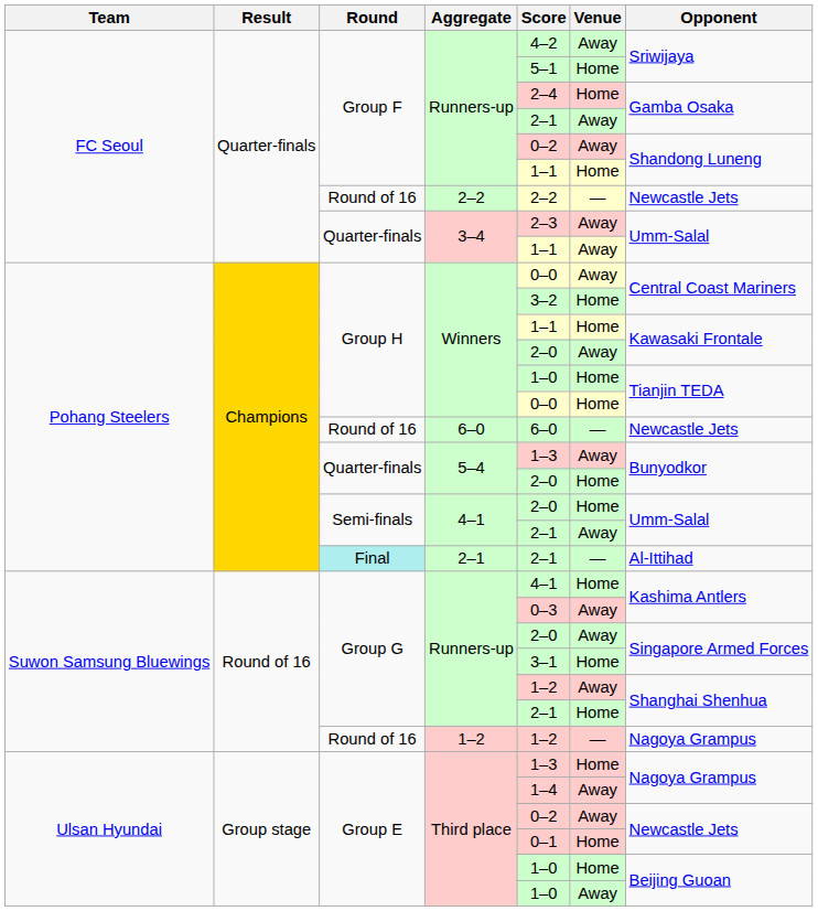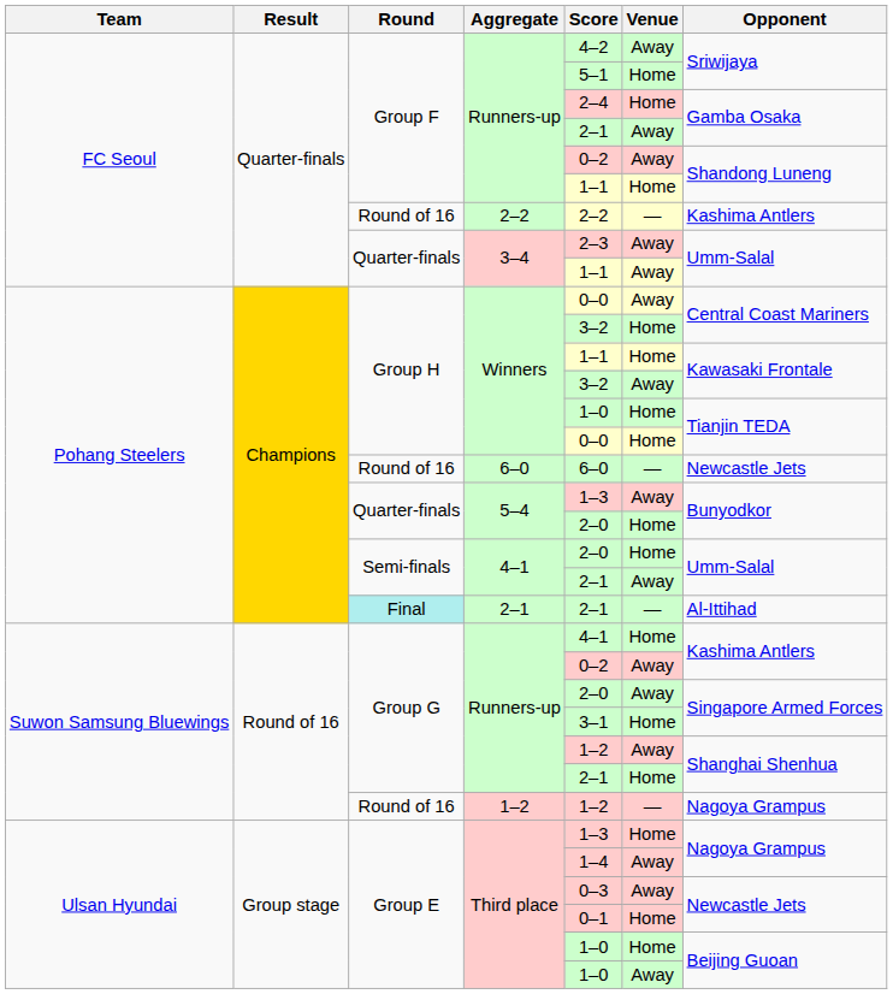row 8 | Opponent: Newcastle Jets -> Kashima Antlers
row 14 | Score: 2–0 -> 3–2
row 24 | Score: 0–3 -> 0–2
row 32 | Score: 0–2 -> 0–3
